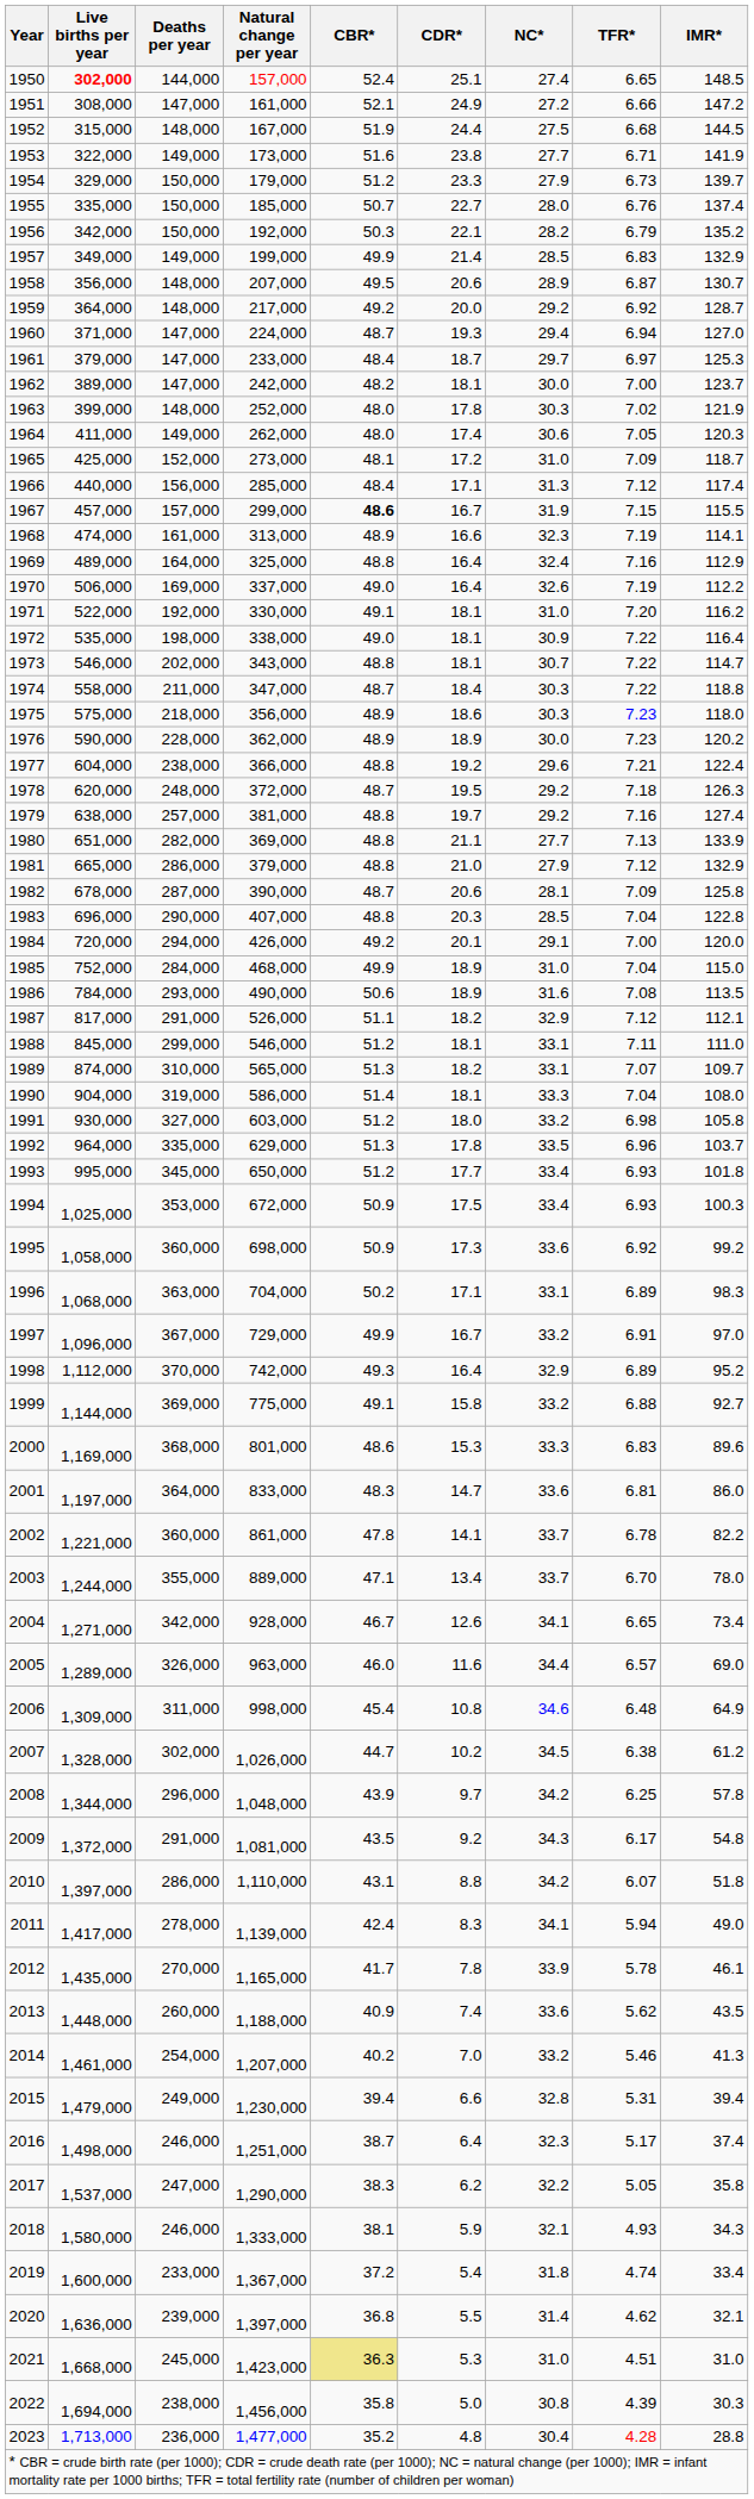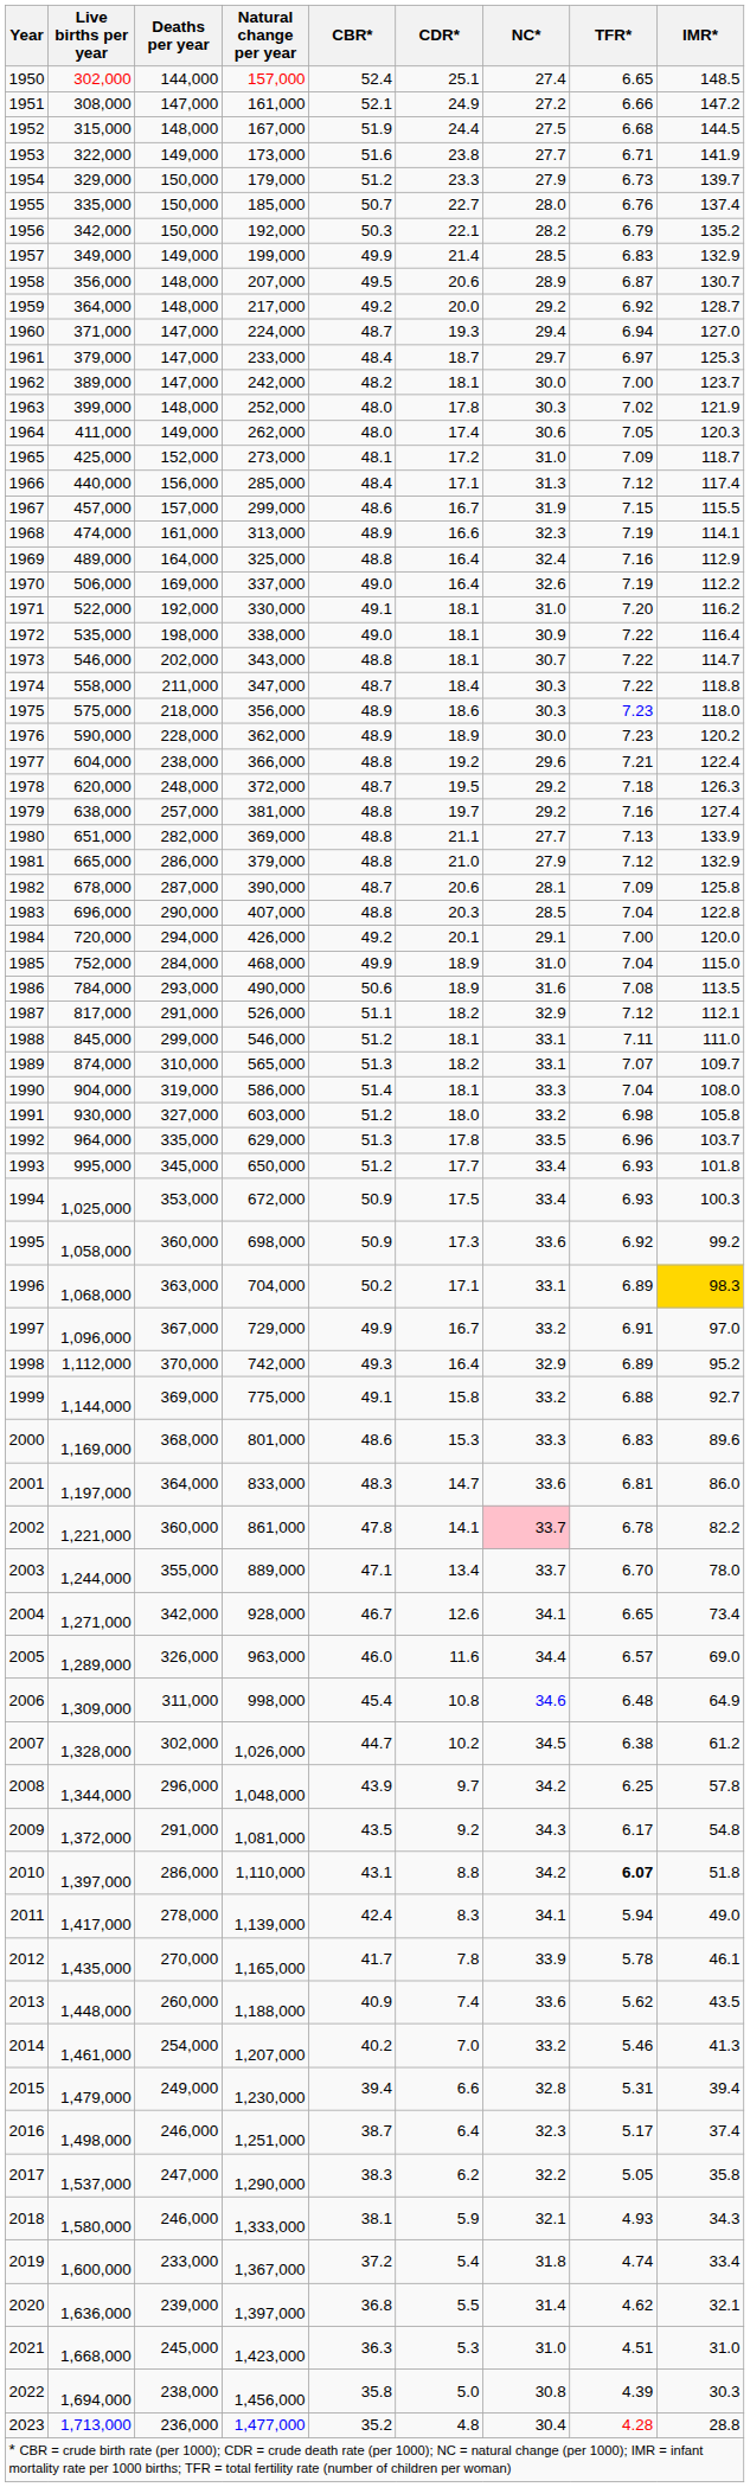1950 | Live births per year: bold -> normal
1967 | CBR*: bold -> normal
1996 | IMR*: no background -> gold background
2002 | NC*: no background -> pink background
2010 | TFR*: normal -> bold
2021 | CBR*: khaki background -> no background
